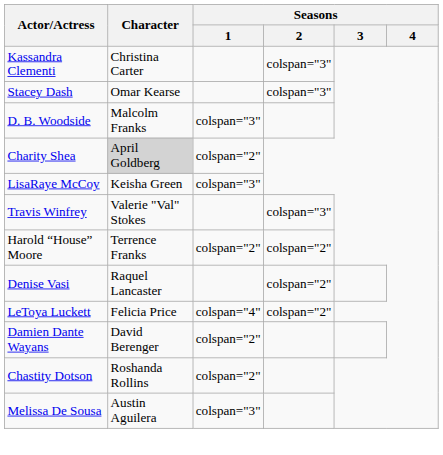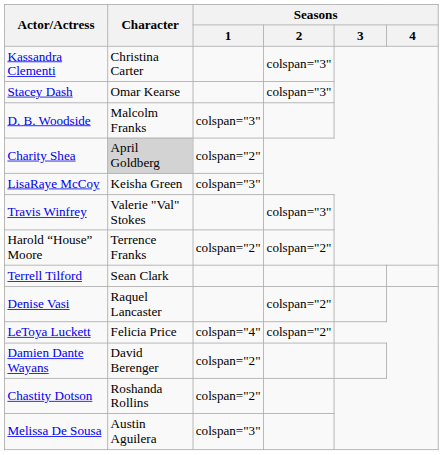+ row: Terrell Tilford | Sean Clark
